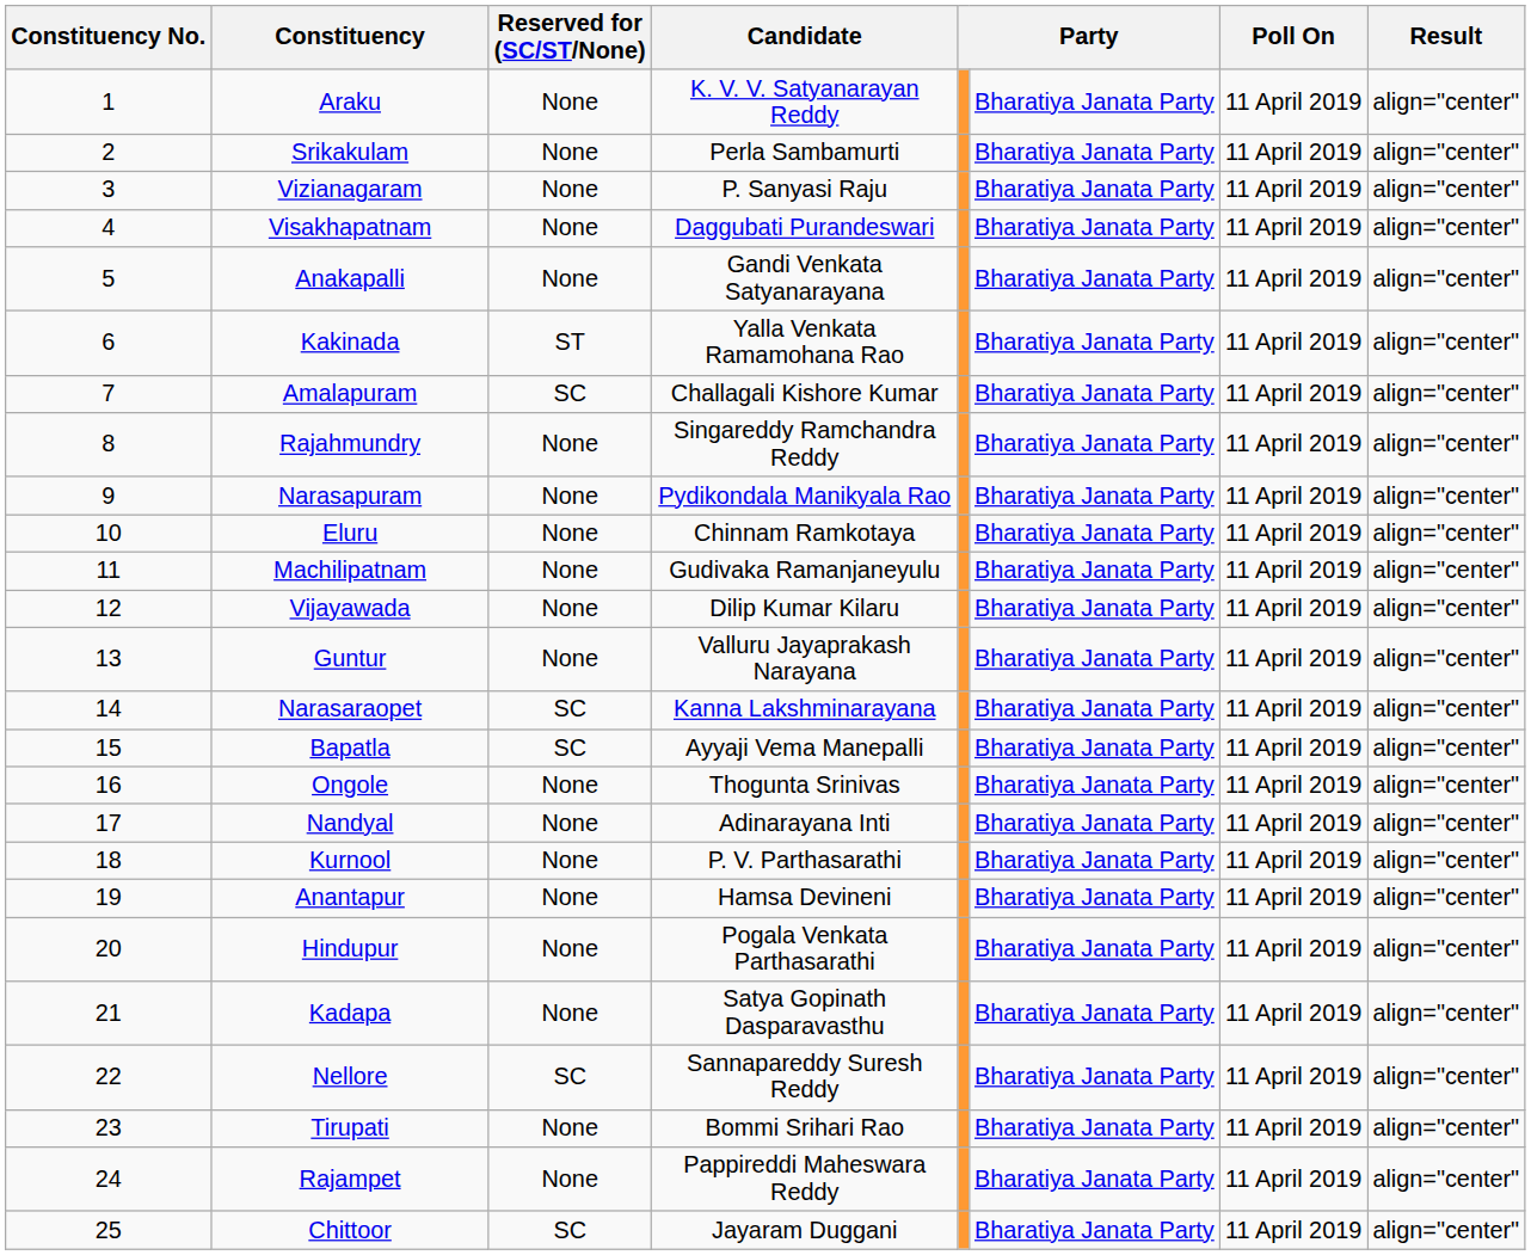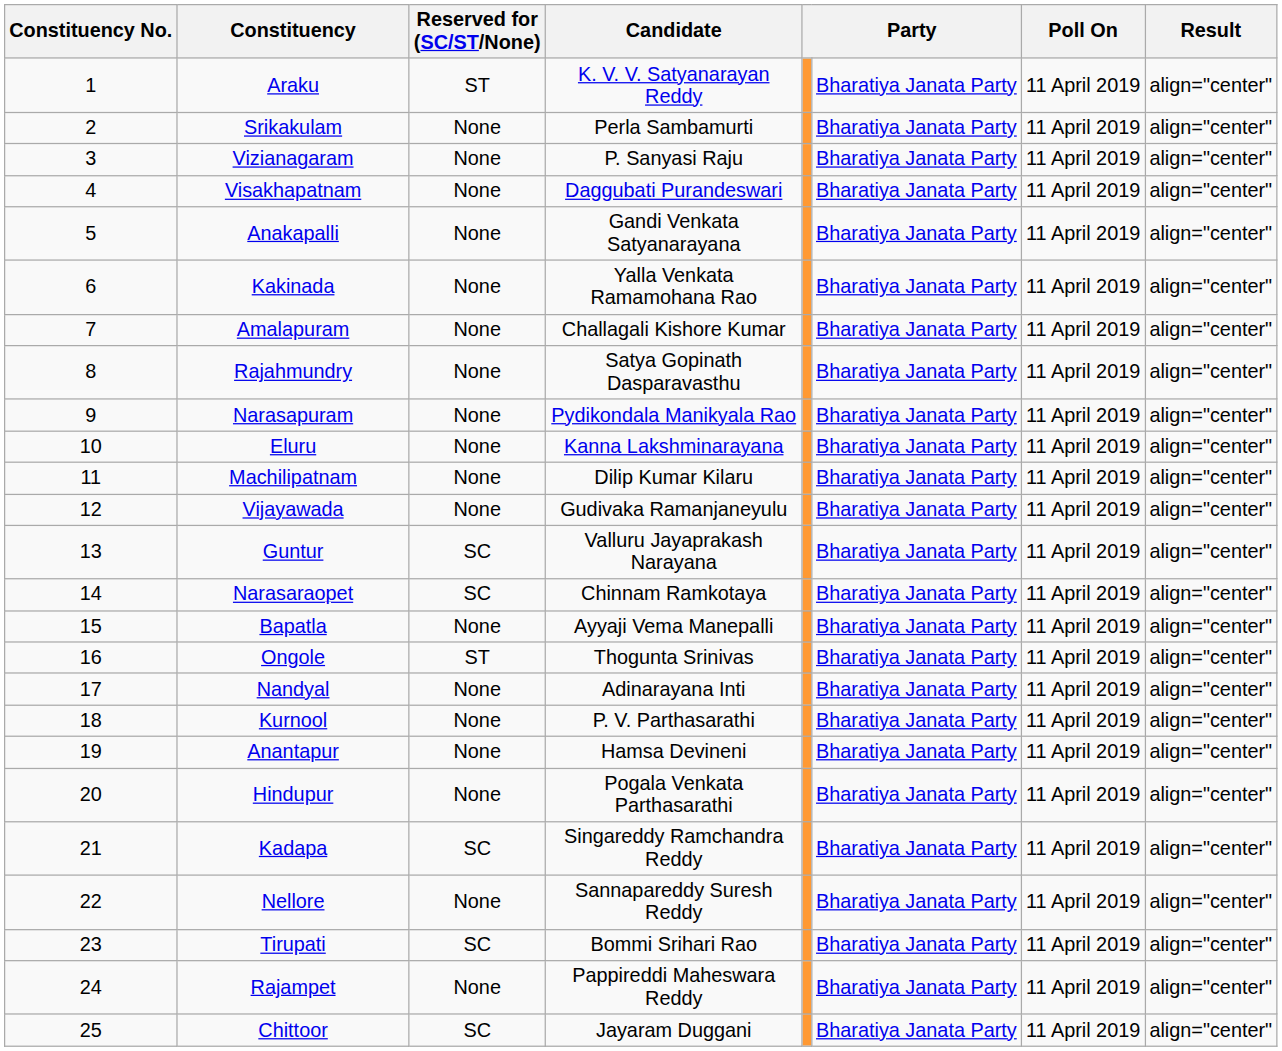Araku | Reserved for (SC/ST/None): None -> ST
Kakinada | Reserved for (SC/ST/None): ST -> None
Amalapuram | Reserved for (SC/ST/None): SC -> None
Rajahmundry | Candidate: Singareddy Ramchandra Reddy -> Satya Gopinath Dasparavasthu
Eluru | Candidate: Chinnam Ramkotaya -> Kanna Lakshminarayana
Machilipatnam | Candidate: Gudivaka Ramanjaneyulu -> Dilip Kumar Kilaru
Vijayawada | Candidate: Dilip Kumar Kilaru -> Gudivaka Ramanjaneyulu
Guntur | Reserved for (SC/ST/None): None -> SC
Narasaraopet | Candidate: Kanna Lakshminarayana -> Chinnam Ramkotaya
Bapatla | Reserved for (SC/ST/None): SC -> None
Ongole | Reserved for (SC/ST/None): None -> ST
Kadapa | Reserved for (SC/ST/None): None -> SC
Kadapa | Candidate: Satya Gopinath Dasparavasthu -> Singareddy Ramchandra Reddy
Nellore | Reserved for (SC/ST/None): SC -> None
Tirupati | Reserved for (SC/ST/None): None -> SC
